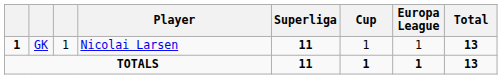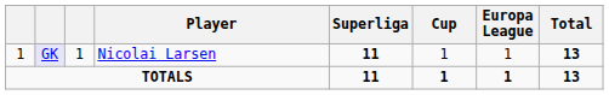row 2 | column 1: bold -> normal
row 2 | column 2: no background -> lavender background
